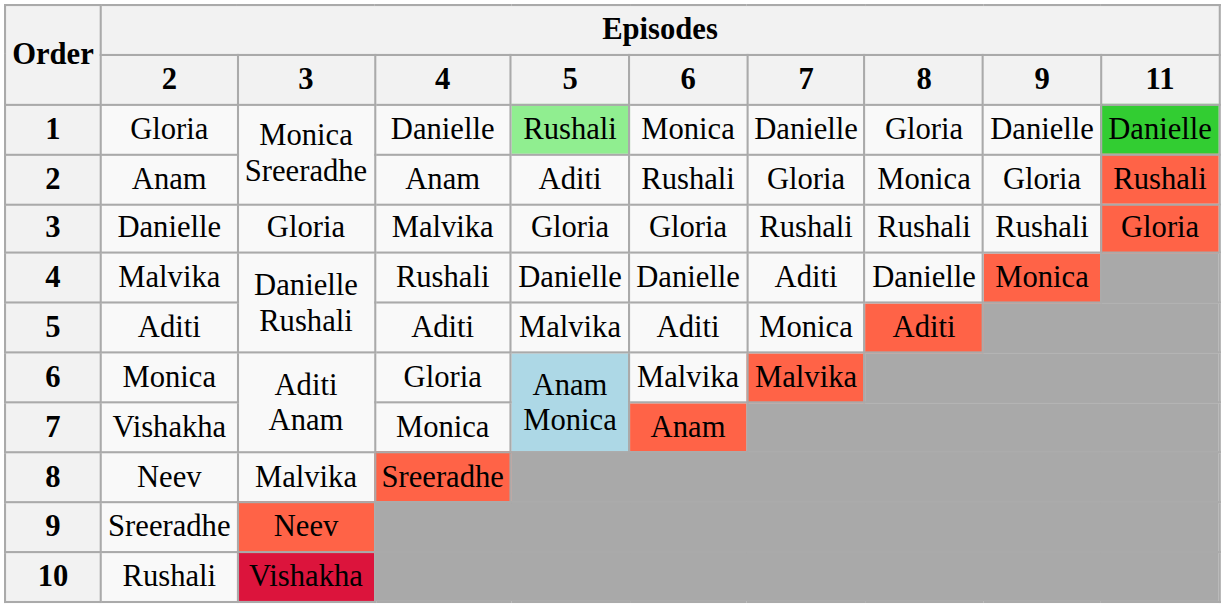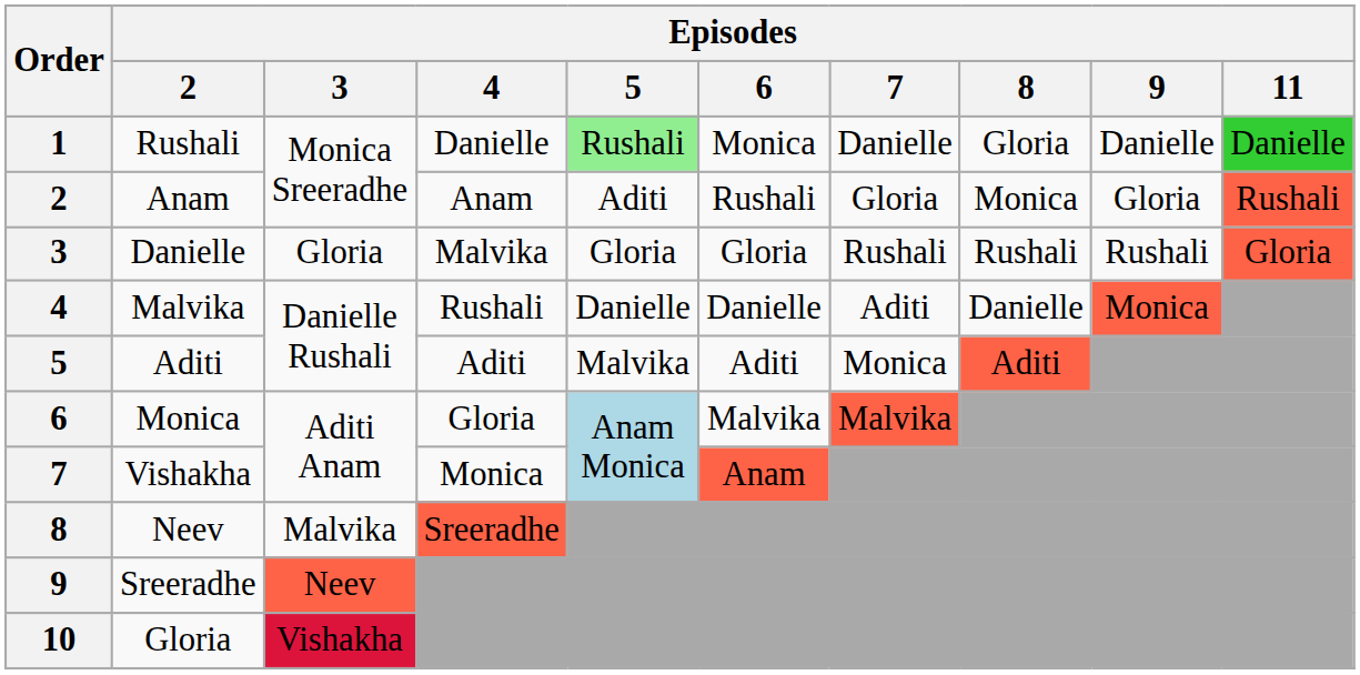1 | Episodes / 2: Gloria -> Rushali
10 | Episodes / 2: Rushali -> Gloria
